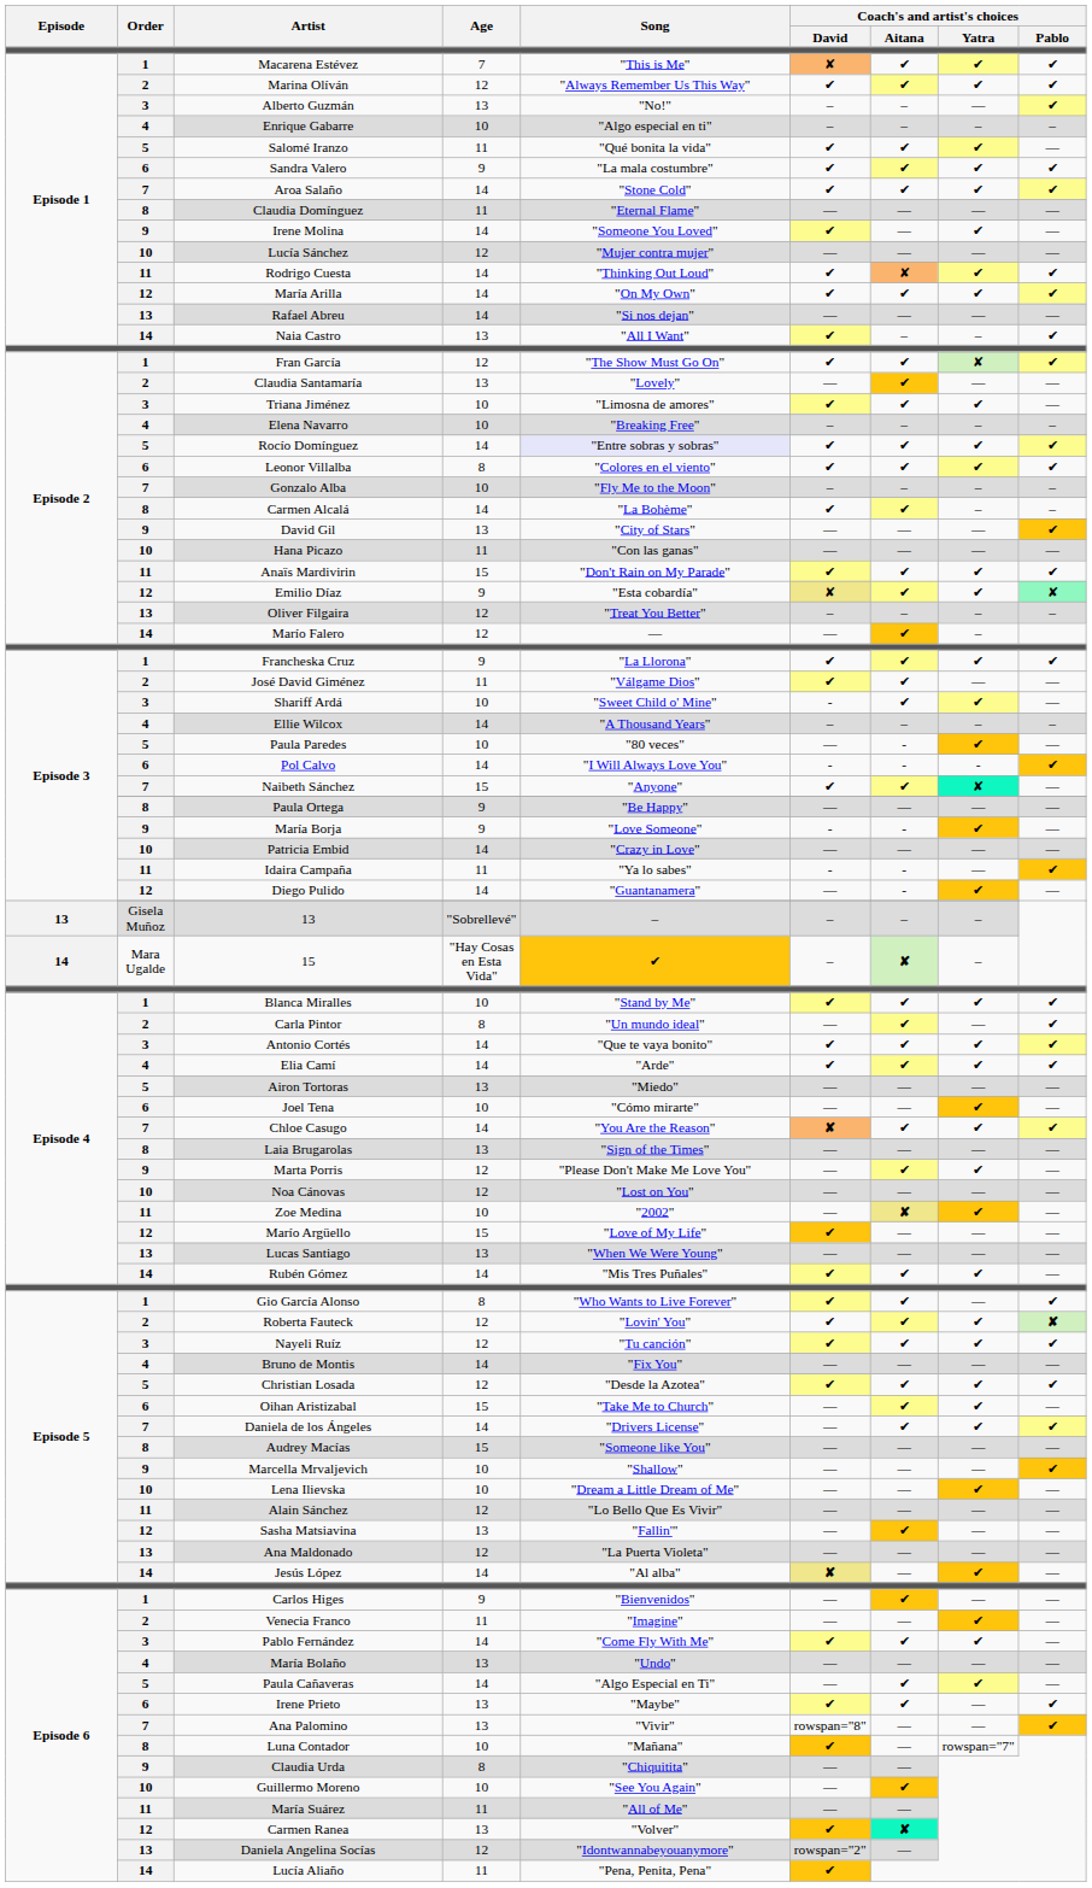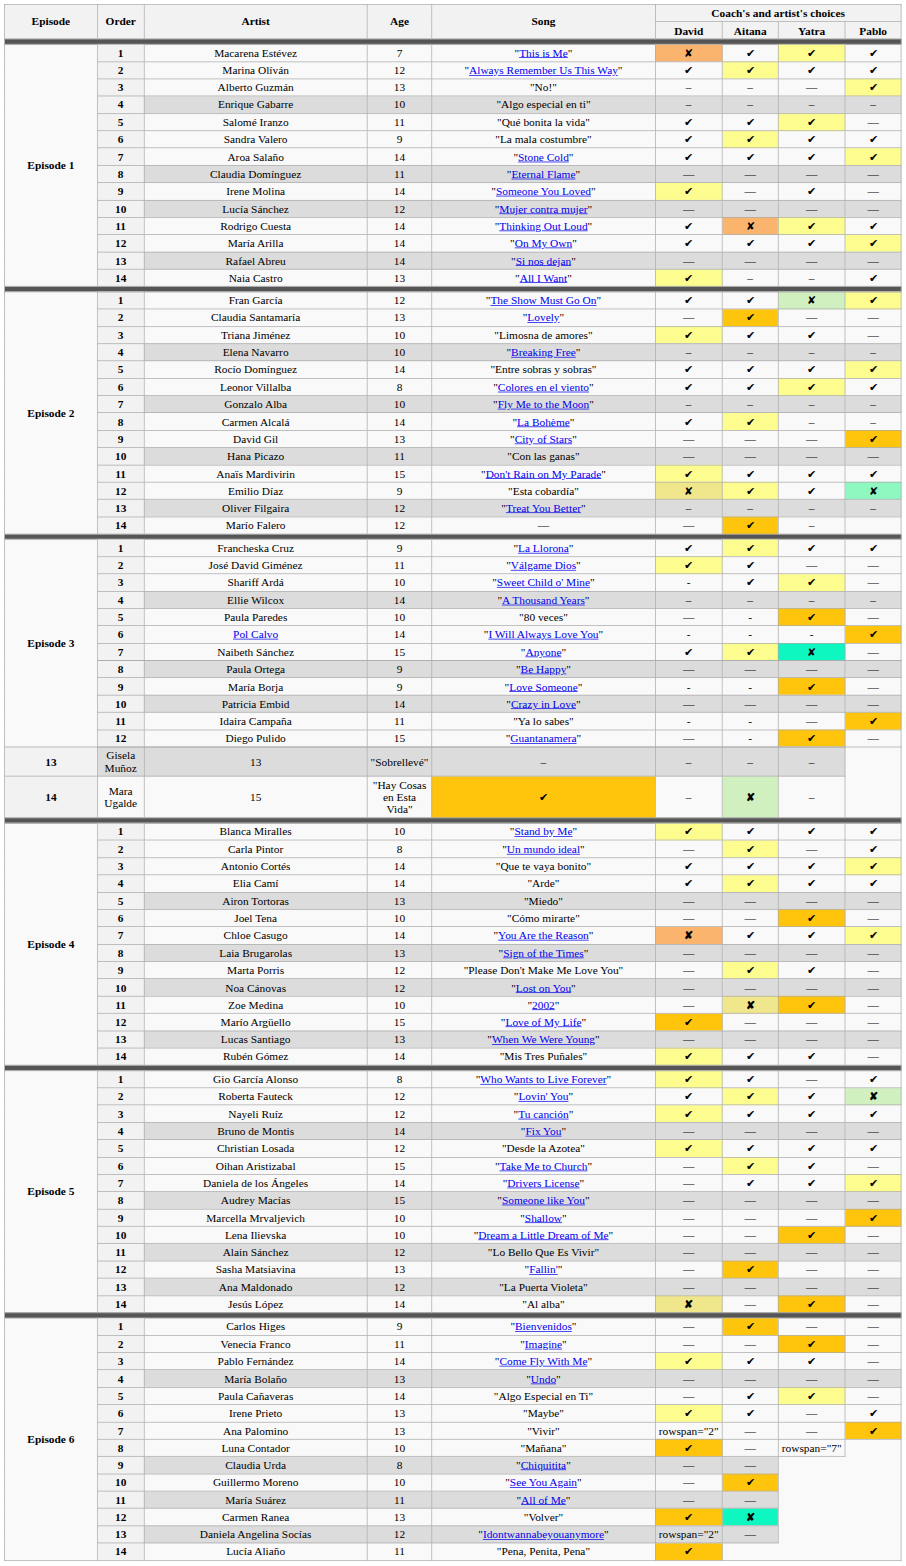Rocío Domínguez | Song: lavender background -> no background
Diego Pulido | Age: 14 -> 15
Ana Palomino | Coach's and artist's choices / David: rowspan="8" -> rowspan="2"
